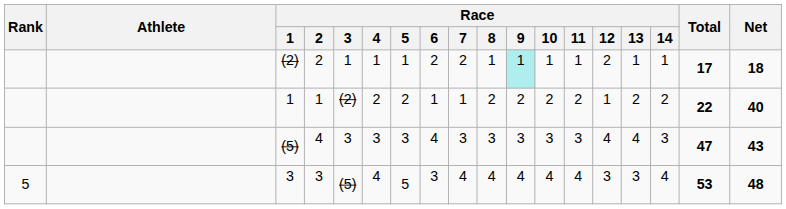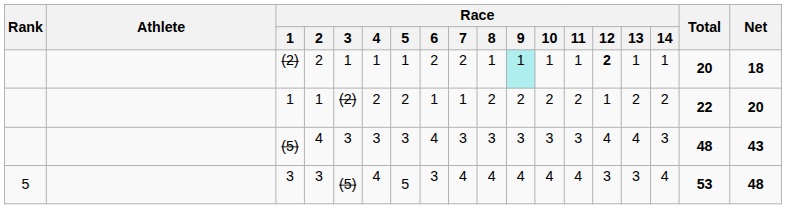row 3 | Race / 12: normal -> bold
row 3 | Total: 17 -> 20
row 4 | Net: 40 -> 20
row 5 | Total: 47 -> 48
